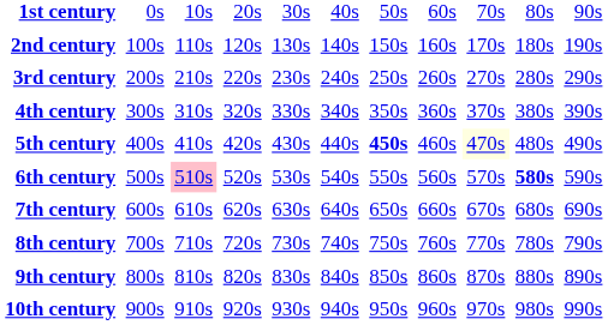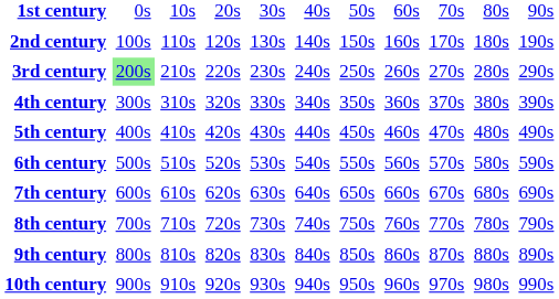3rd century | column 2: no background -> lightgreen background
5th century | column 7: bold -> normal
5th century | column 9: lightyellow background -> no background
6th century | column 3: pink background -> no background
6th century | column 10: bold -> normal
